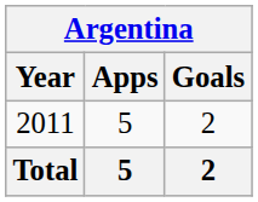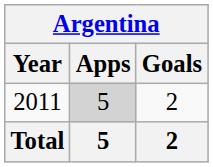2011 | Apps: no background -> lightgrey background
